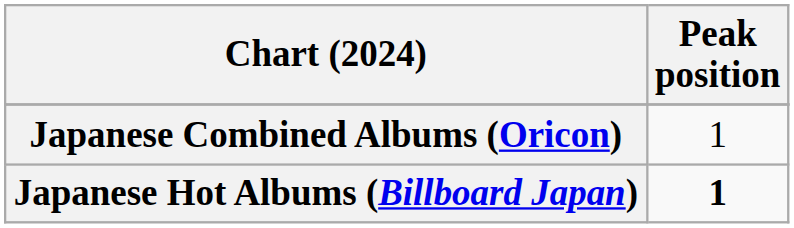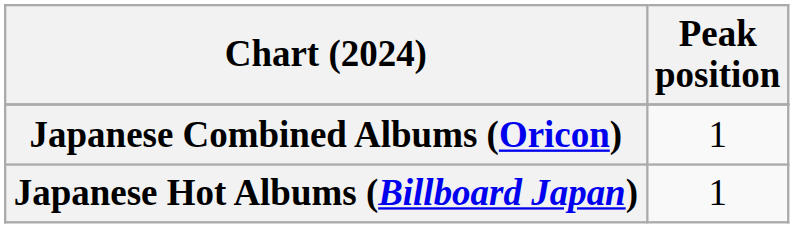Japanese Hot Albums (Billboard Japan) | Peak position: bold -> normal
